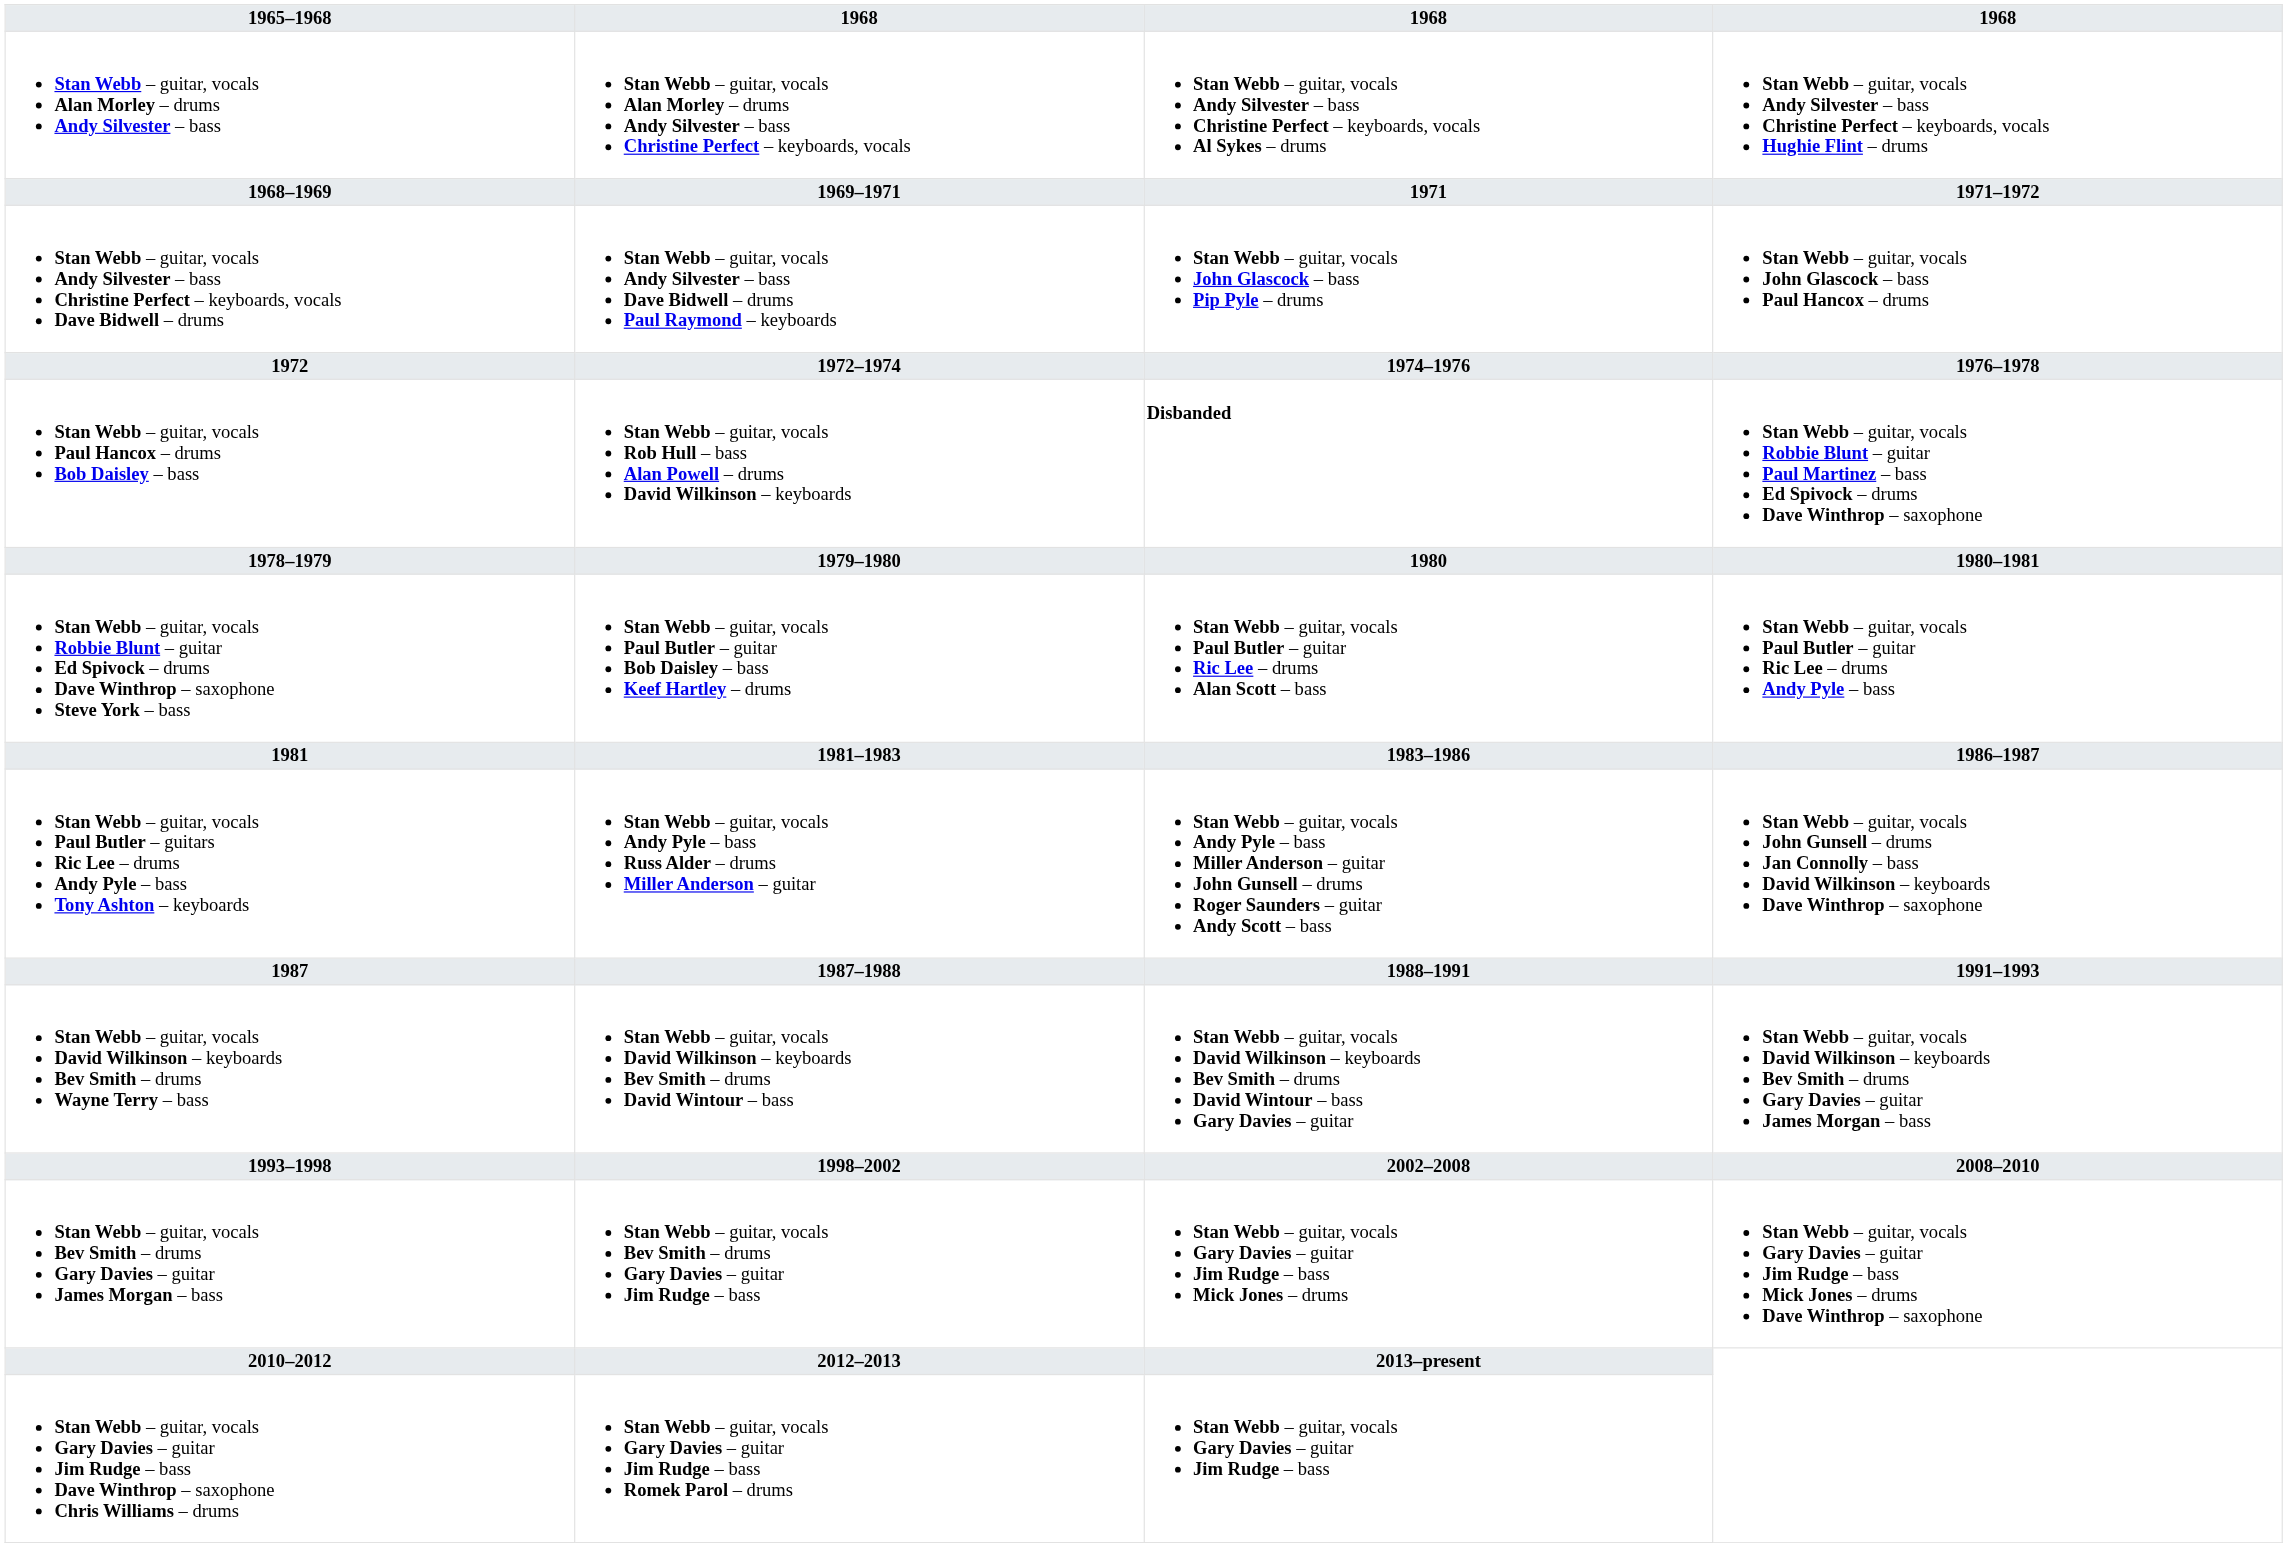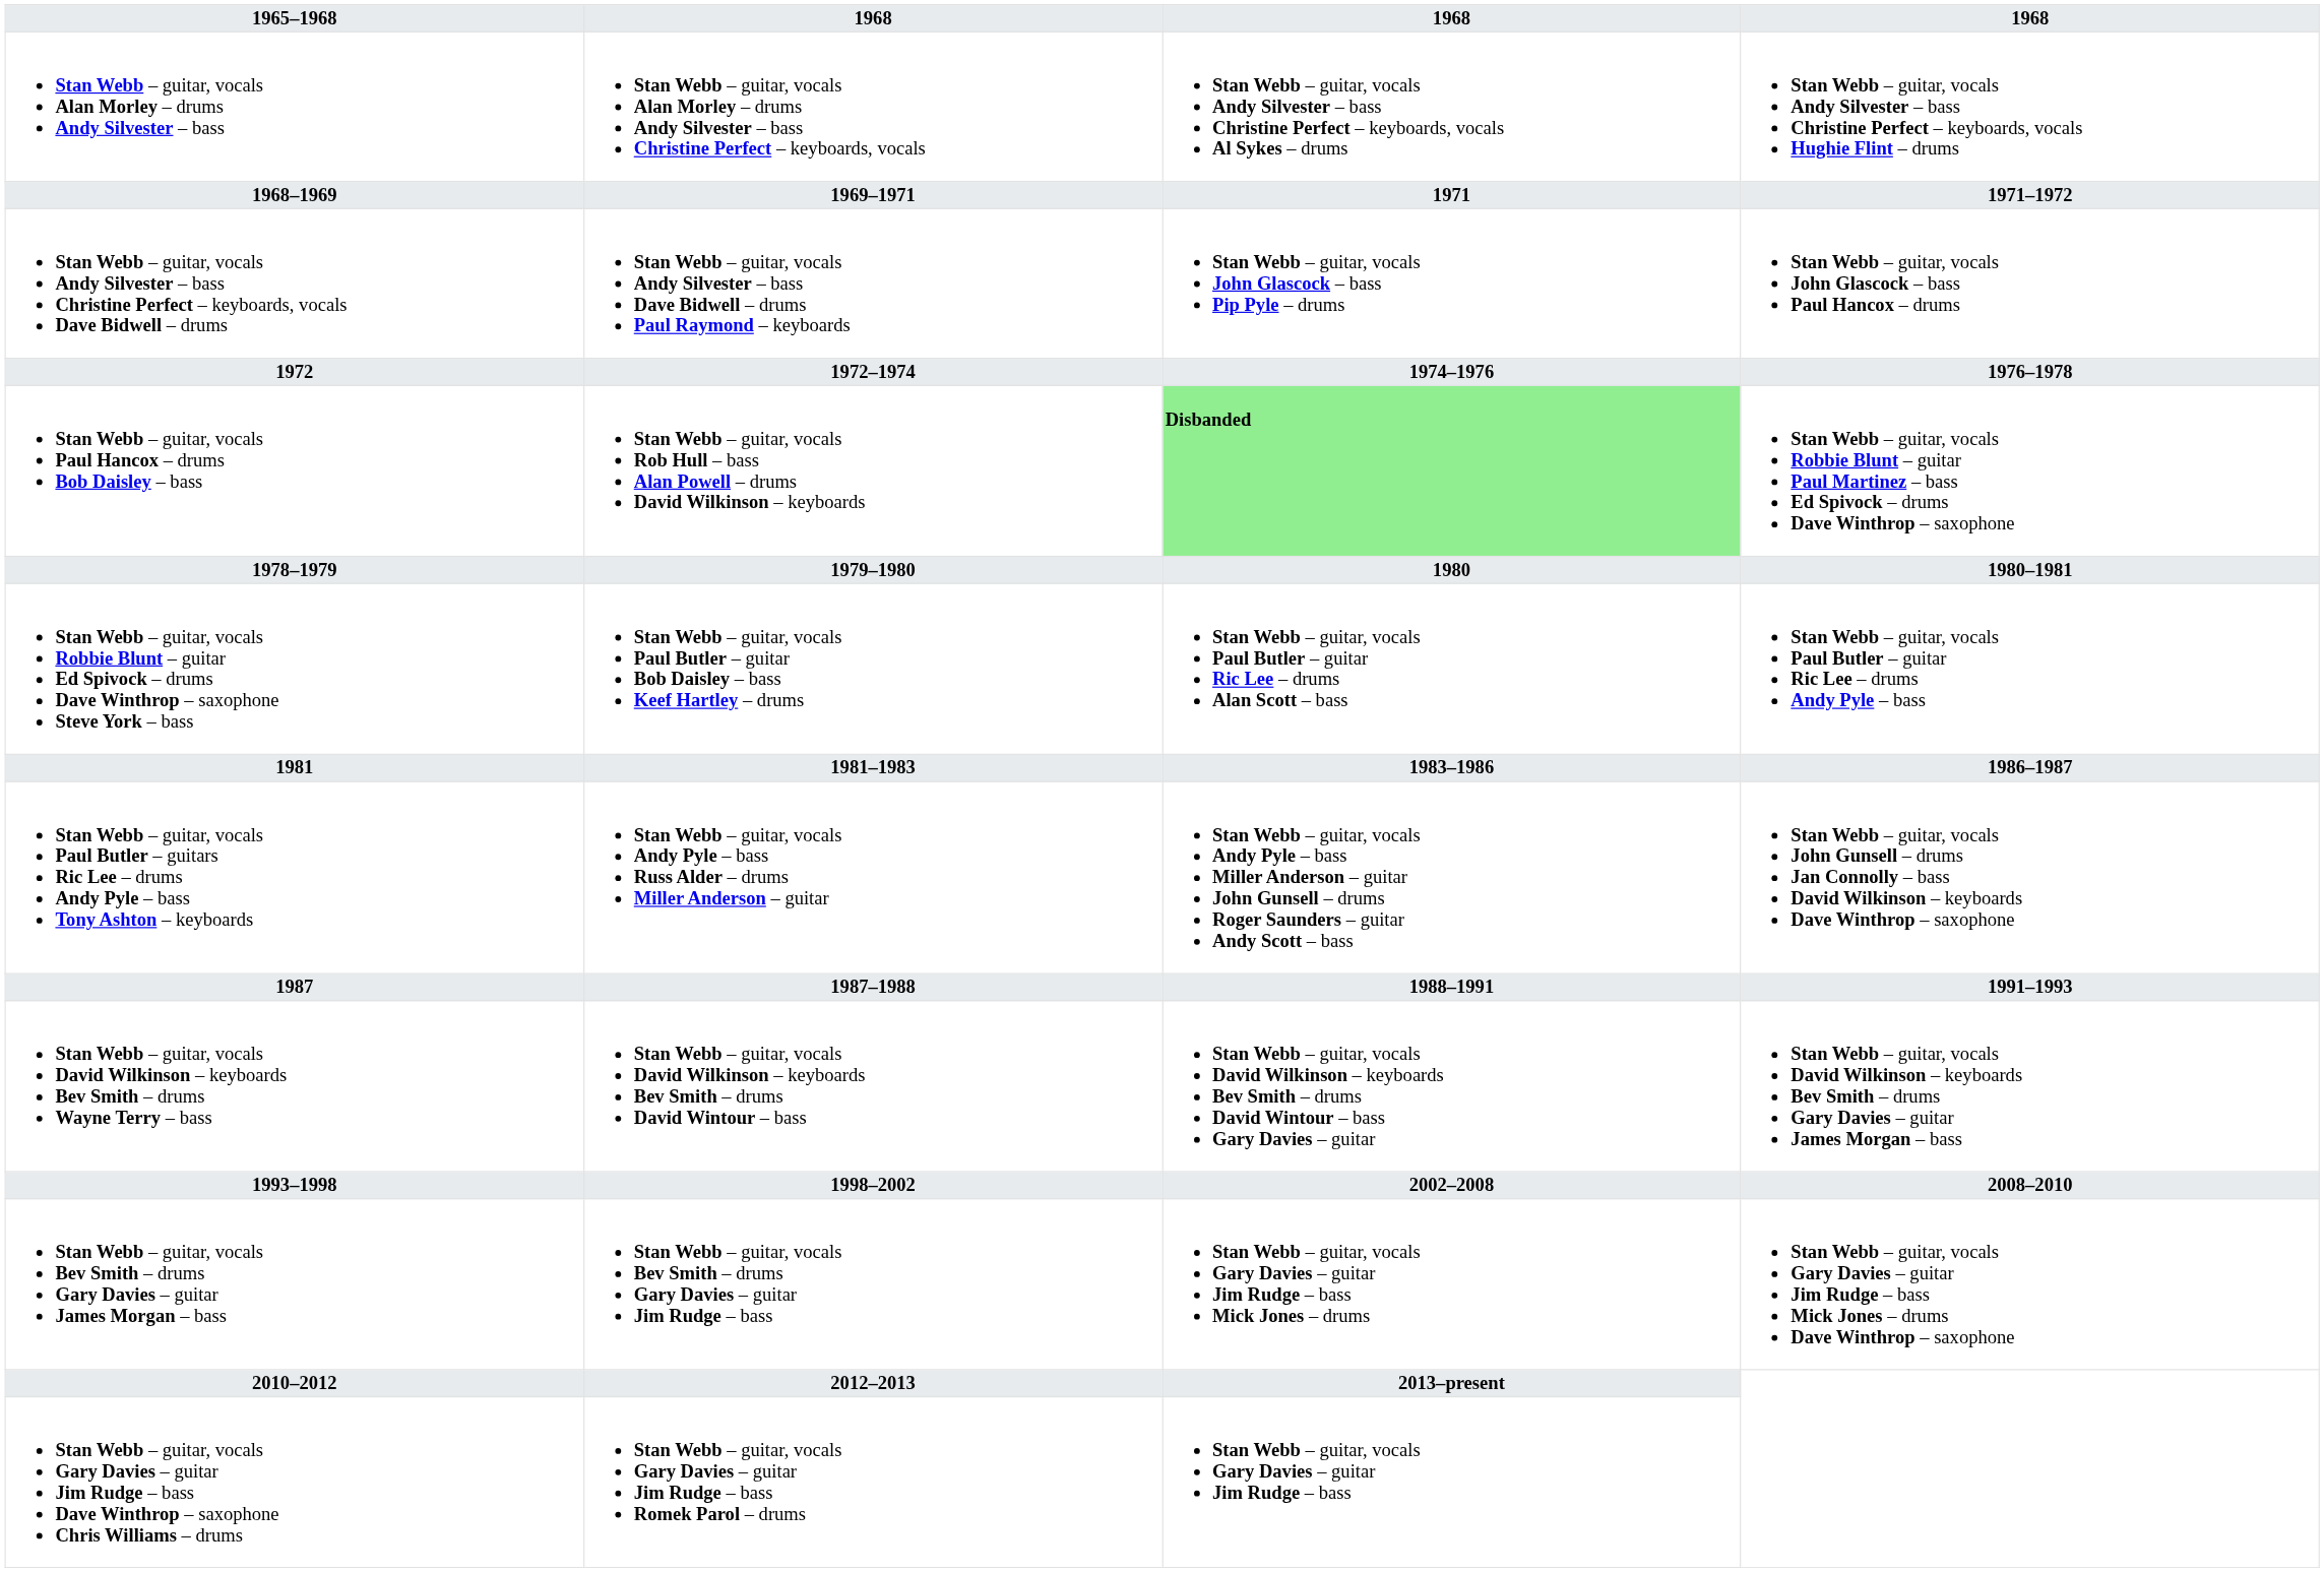row 6 | column 3: no background -> lightgreen background
